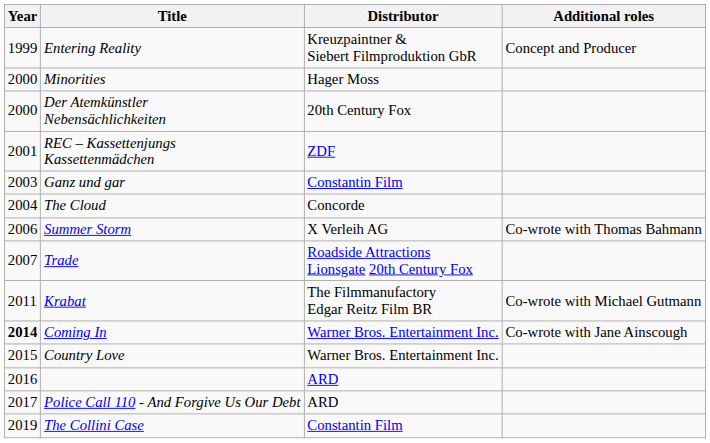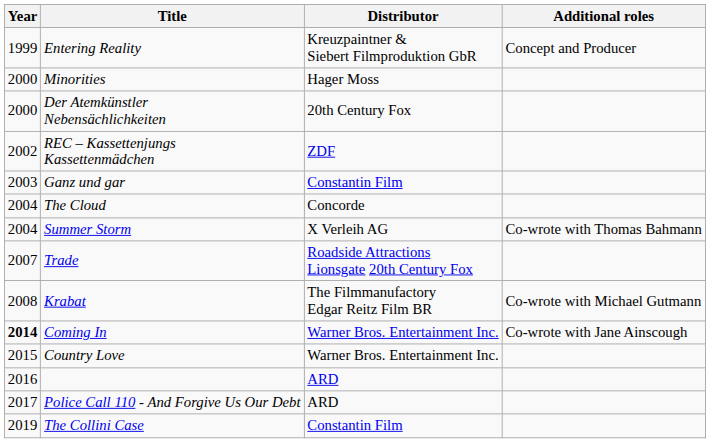REC – Kassettenjungs Kassettenmädchen | Year: 2001 -> 2002
Summer Storm | Year: 2006 -> 2004
Krabat | Year: 2011 -> 2008
